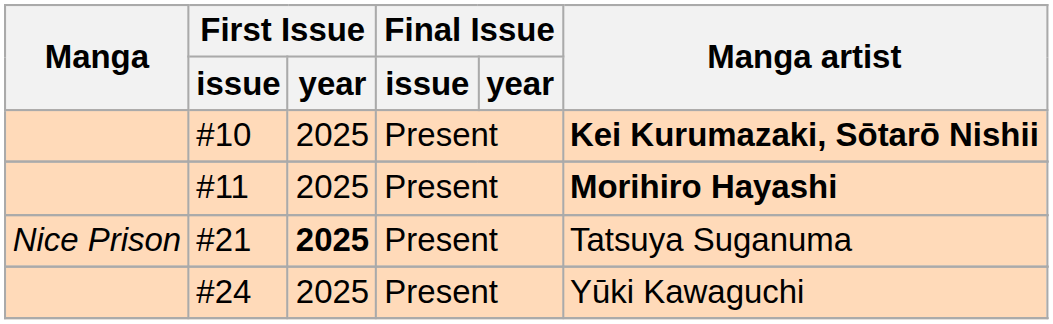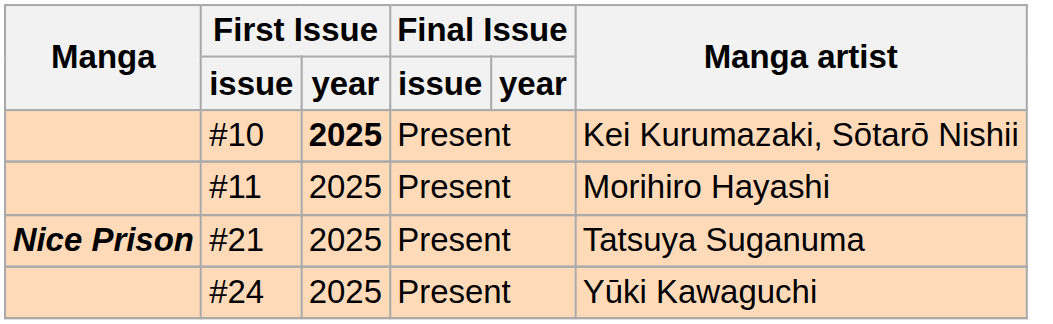#10 | First Issue / year: normal -> bold
#10 | Manga artist: bold -> normal
#11 | Manga artist: bold -> normal
#21 | Manga: normal -> bold
#21 | First Issue / year: bold -> normal
